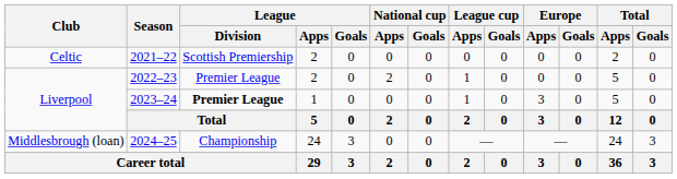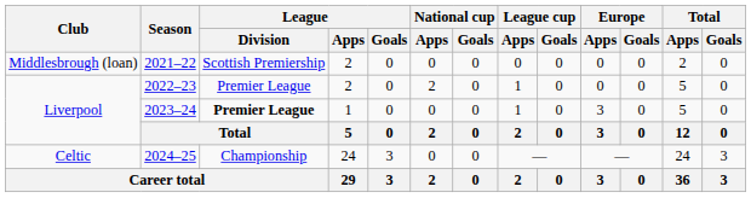2021–22 | Club: Celtic -> Middlesbrough (loan)
2024–25 | Club: Middlesbrough (loan) -> Celtic
